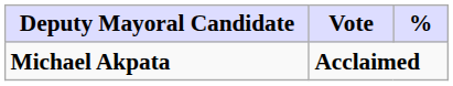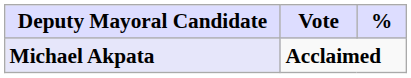Michael Akpata | Deputy Mayoral Candidate: no background -> lavender background
